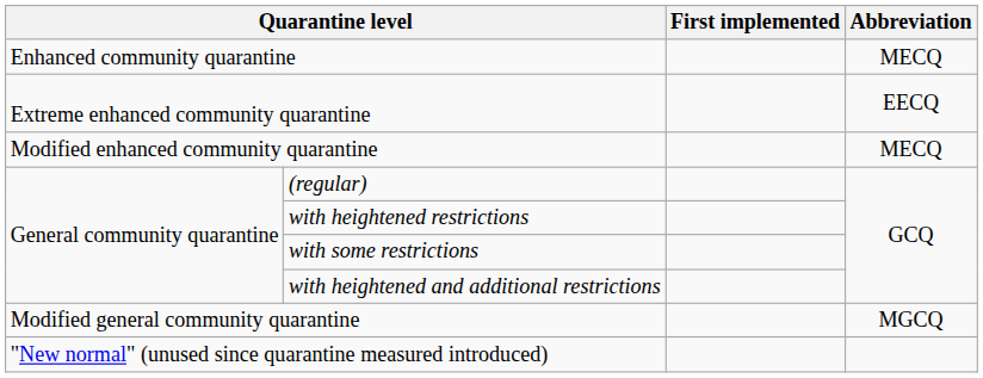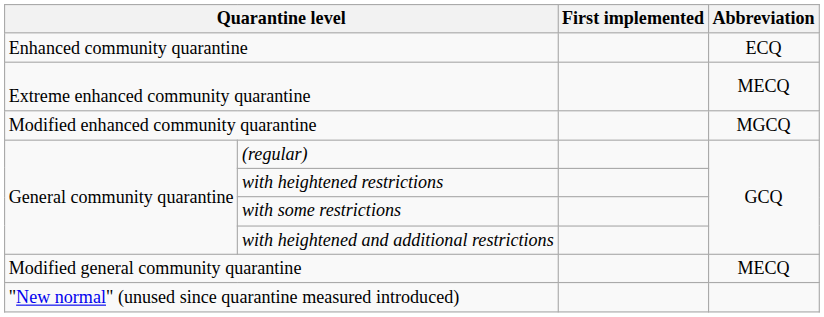Enhanced community quarantine | Abbreviation: MECQ -> ECQ
Extreme enhanced community quarantine | Abbreviation: EECQ -> MECQ
Modified enhanced community quarantine | Abbreviation: MECQ -> MGCQ
Modified general community quarantine | Abbreviation: MGCQ -> MECQ
